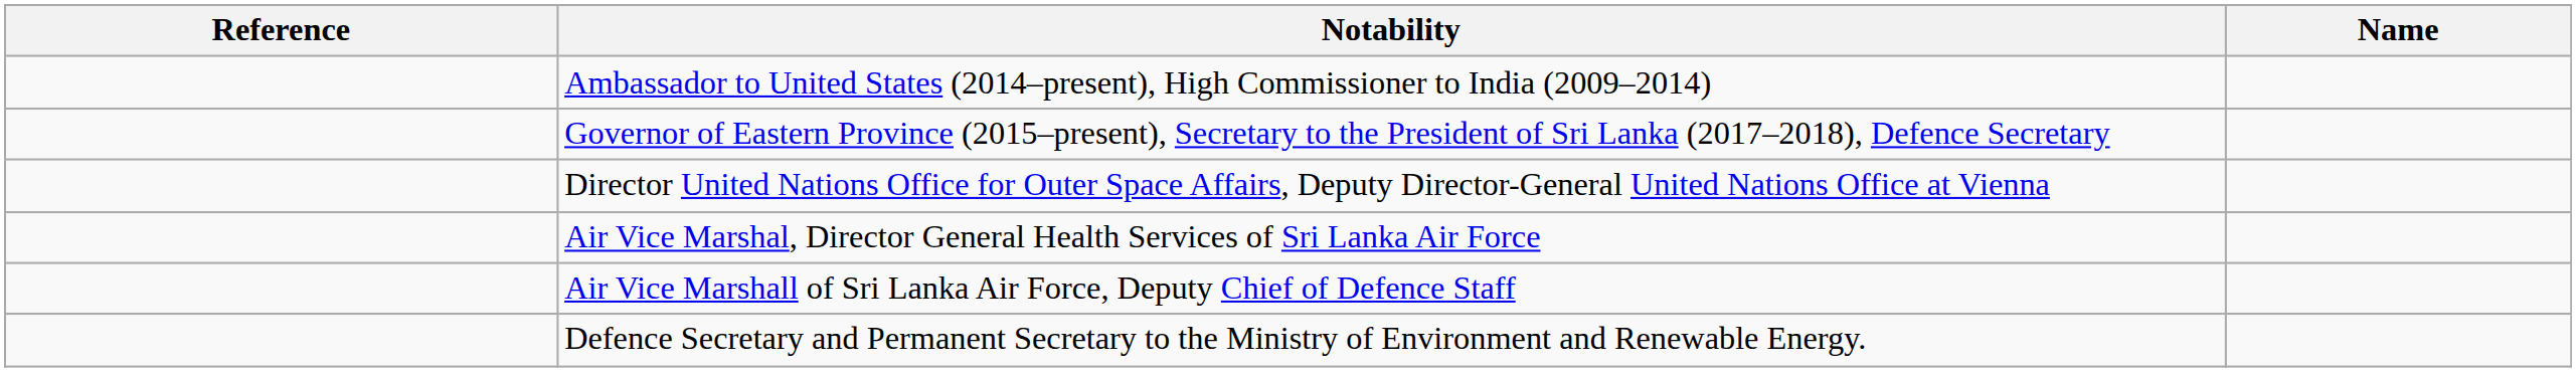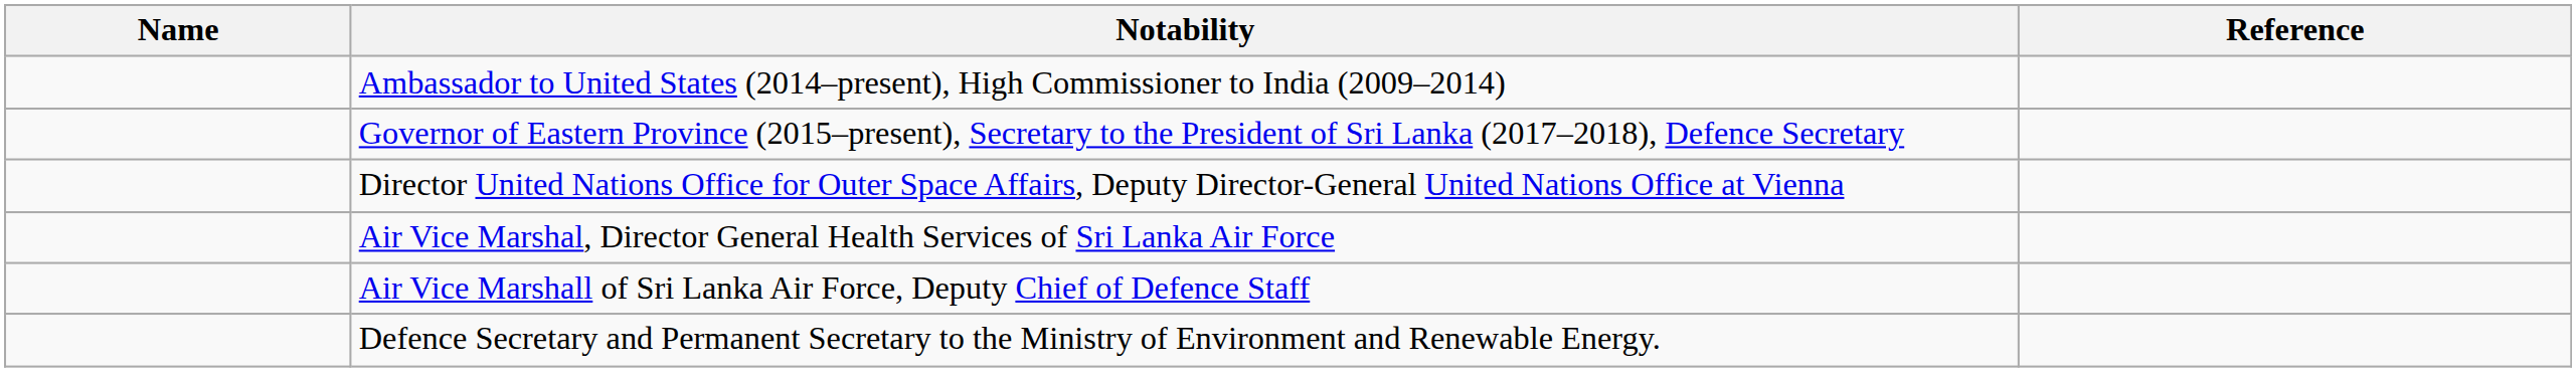columns swapped: Name <-> Reference
